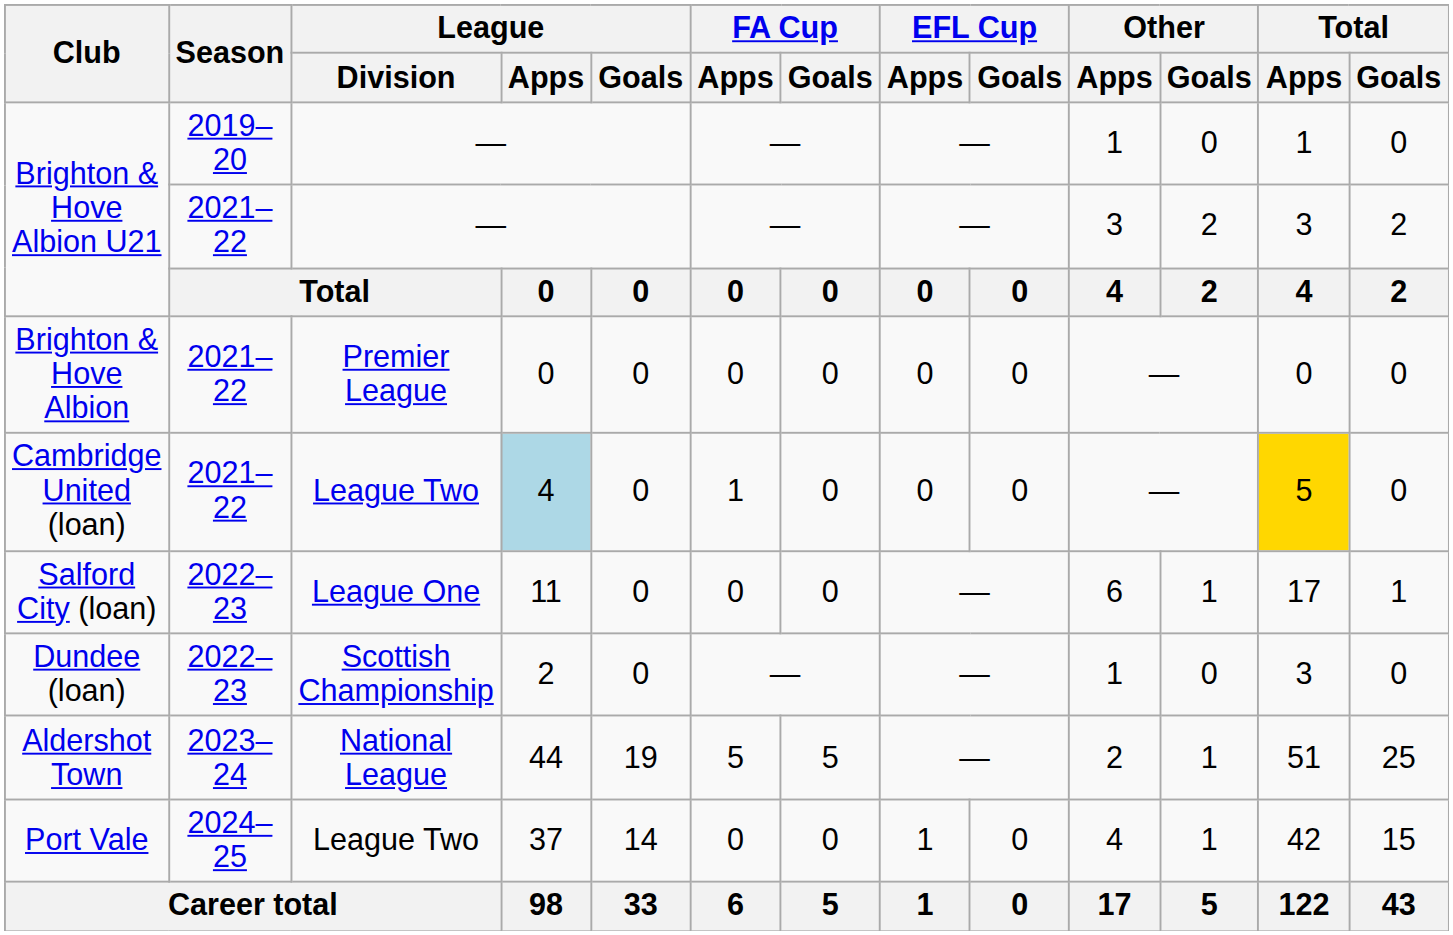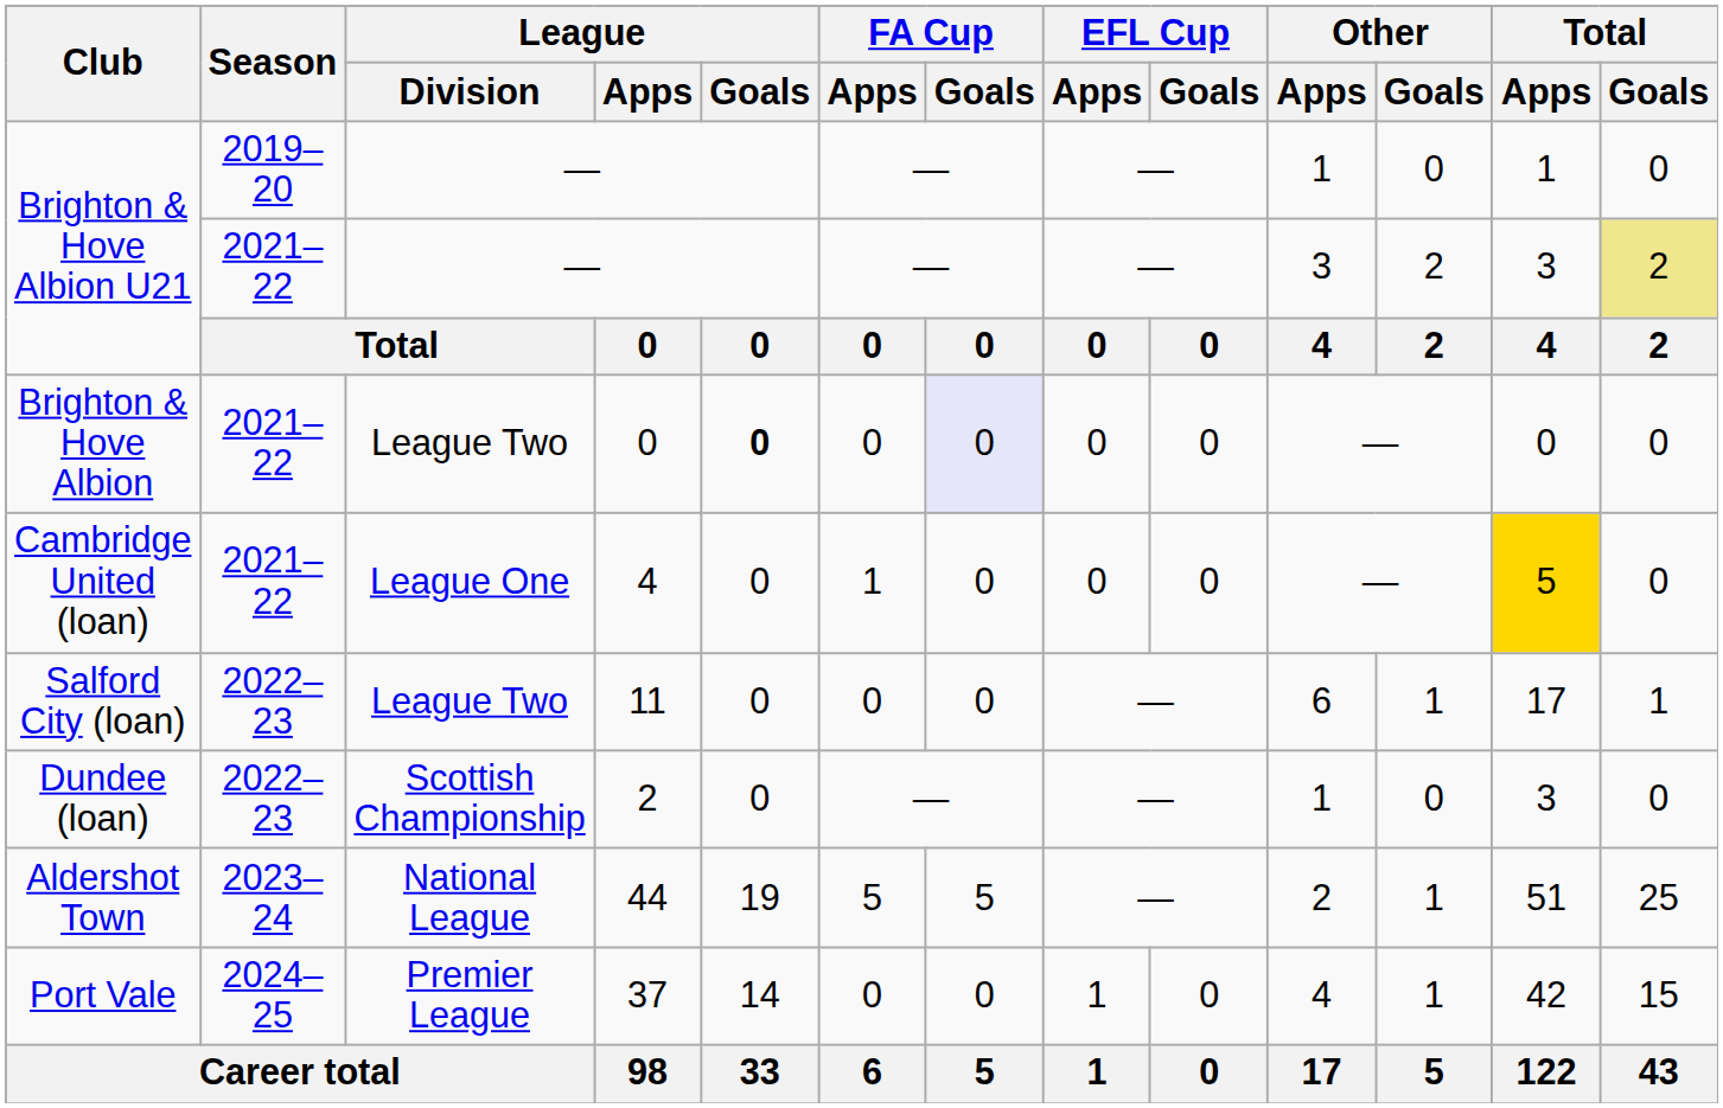Brighton & Hove Albion U21 / 2021–22 | Total / Goals: no background -> khaki background
Brighton & Hove Albion | League / Division: Premier League -> League Two
Brighton & Hove Albion | League / Goals: normal -> bold
Brighton & Hove Albion | FA Cup / Goals: no background -> lavender background
Cambridge United (loan) | League / Division: League Two -> League One
Cambridge United (loan) | League / Apps: lightblue background -> no background
Salford City (loan) | League / Division: League One -> League Two
Port Vale | League / Division: League Two -> Premier League
